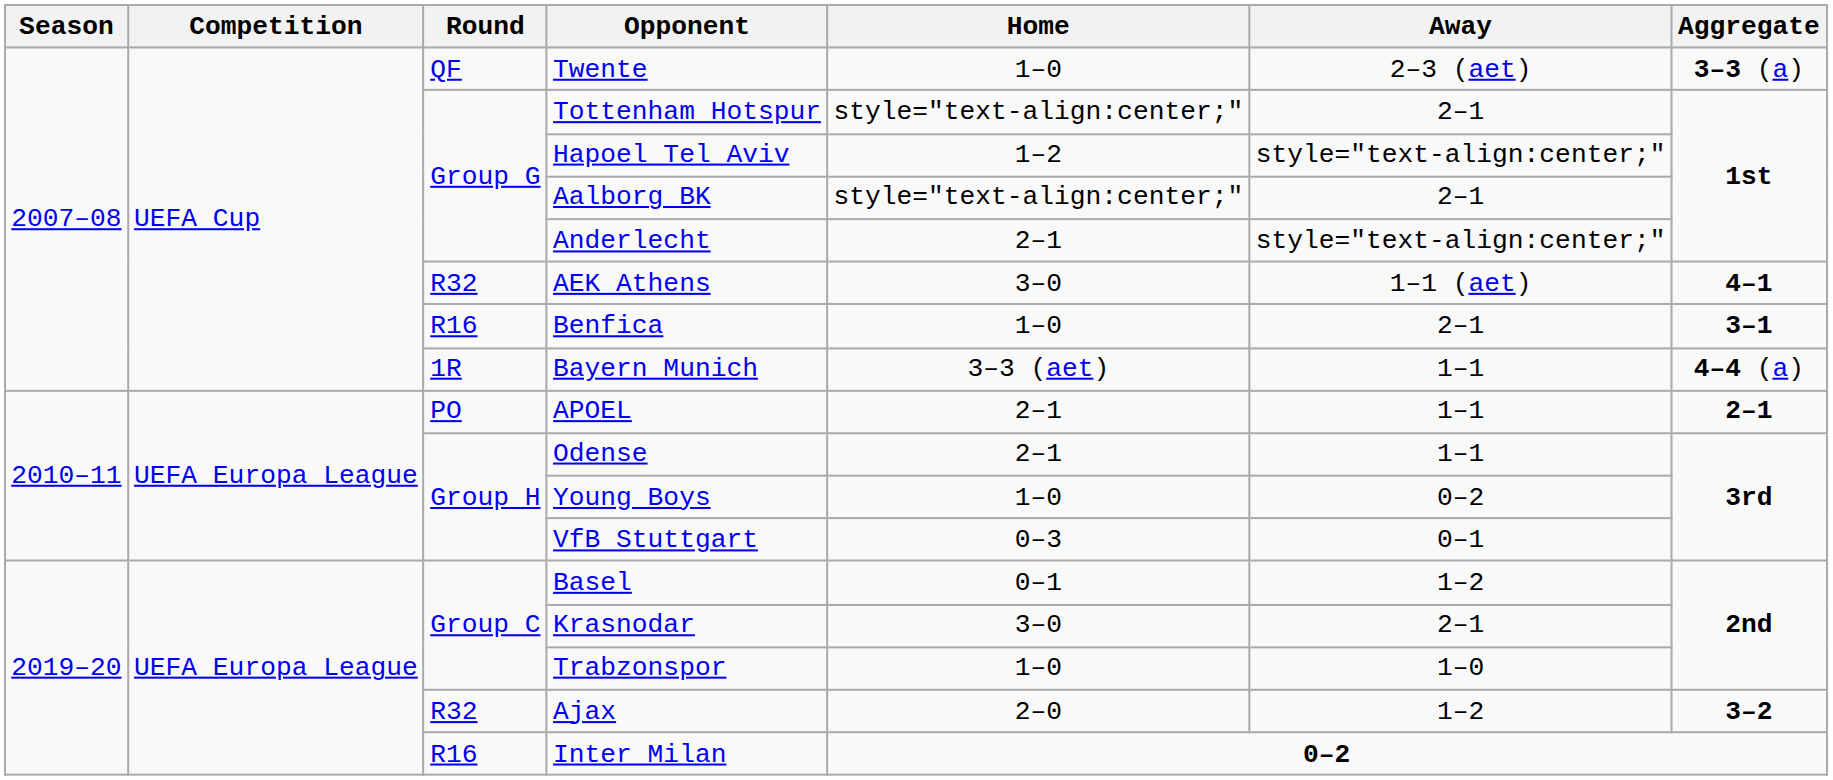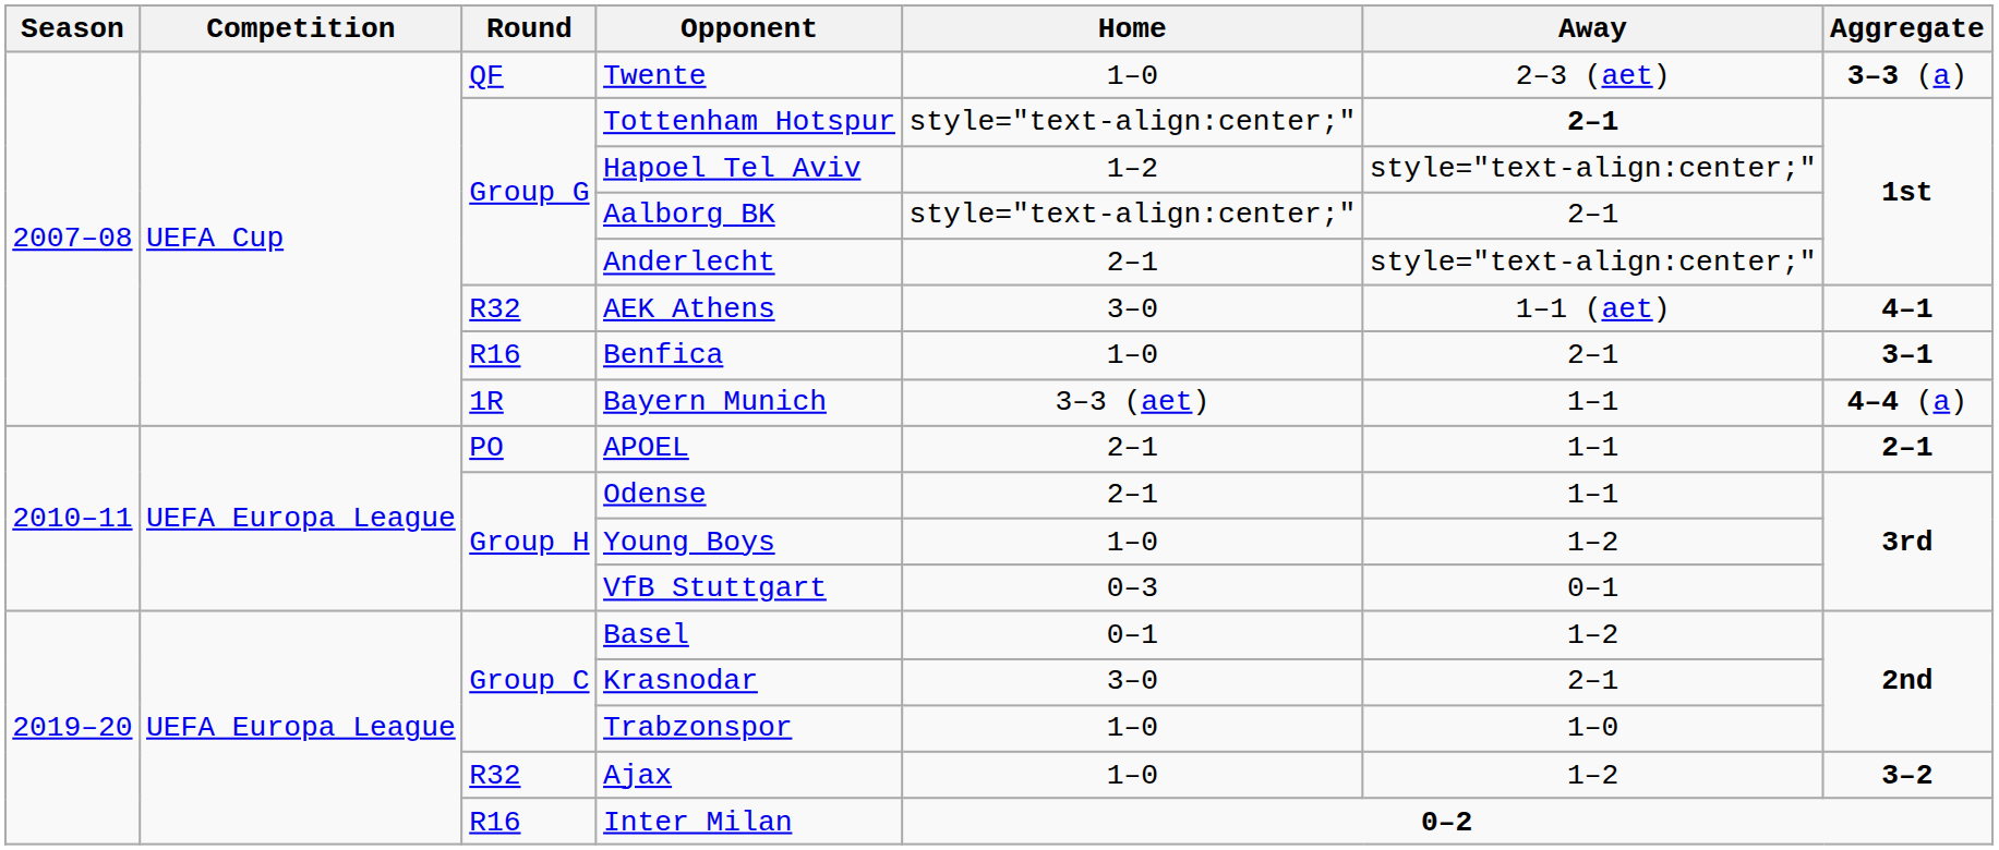Tottenham Hotspur | Away: normal -> bold
Young Boys | Away: 0–2 -> 1–2
Ajax | Home: 2–0 -> 1–0
